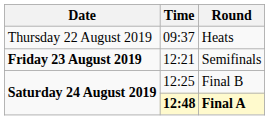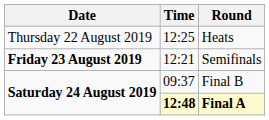Heats | Time: 09:37 -> 12:25
Final B | Time: 12:25 -> 09:37
